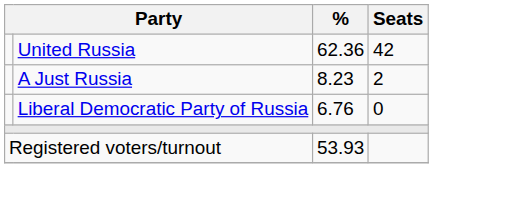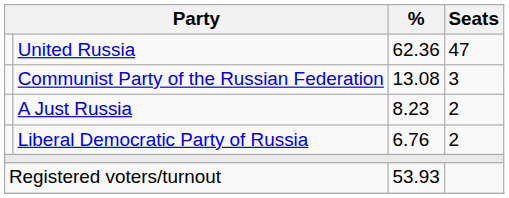United Russia | Seats: 42 -> 47
+ row: Communist Party of the Russian Federation | 13.08 | 3
Liberal Democratic Party of Russia | Seats: 0 -> 2
